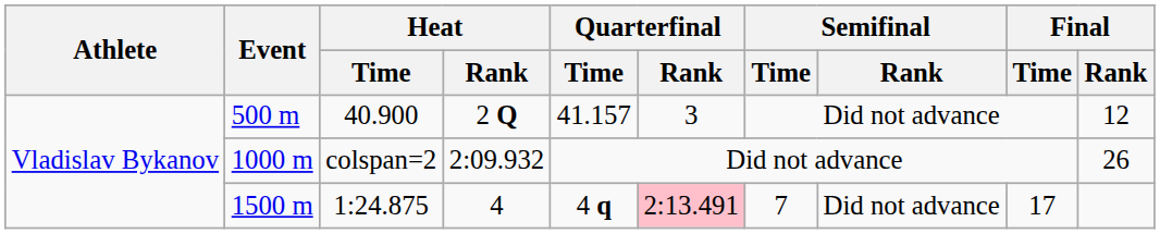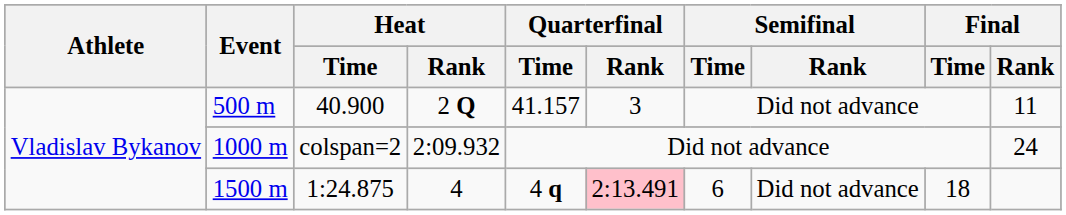500 m | Final / Rank: 12 -> 11
1000 m | Final / Rank: 26 -> 24
1500 m | Semifinal / Time: 7 -> 6
1500 m | Final / Time: 17 -> 18
